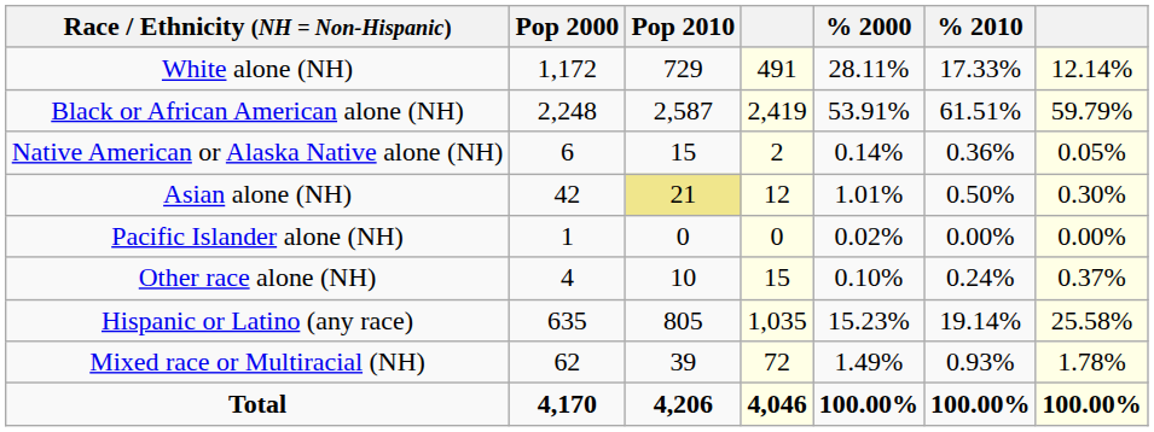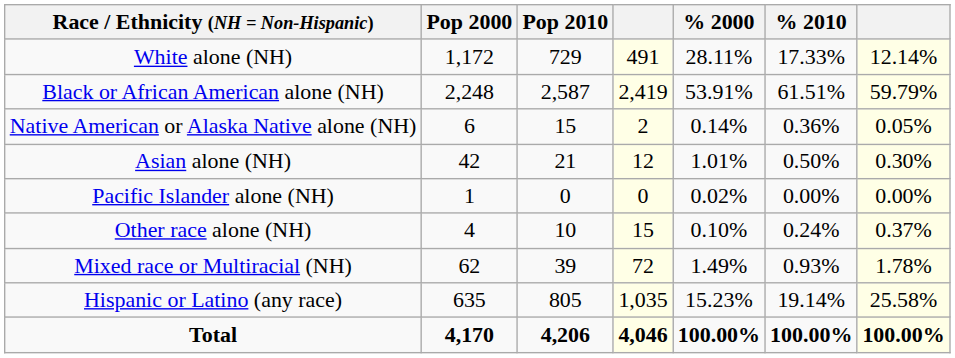Asian alone (NH) | Pop 2010: khaki background -> no background
rows swapped: Mixed race or Multiracial (NH) <-> Hispanic or Latino (any race)
